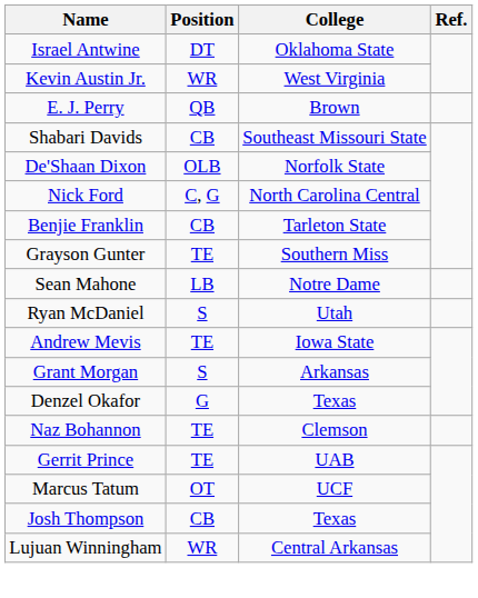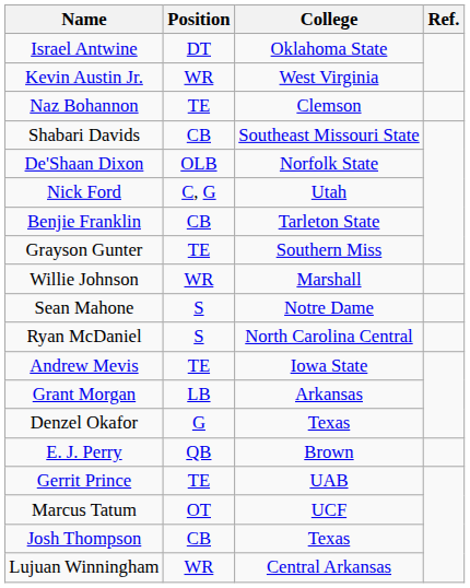rows swapped: Naz Bohannon <-> E. J. Perry
Nick Ford | College: North Carolina Central -> Utah
+ row: Willie Johnson | WR | Marshall
Sean Mahone | Position: LB -> S
Ryan McDaniel | College: Utah -> North Carolina Central
Grant Morgan | Position: S -> LB
